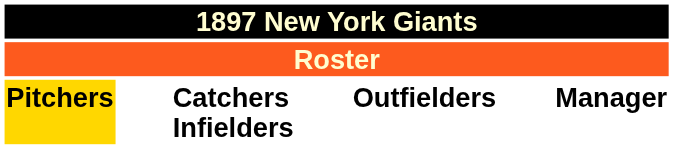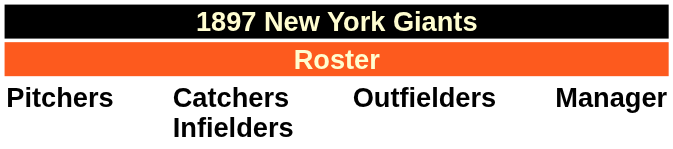Pitchers | column 1: gold background -> no background
